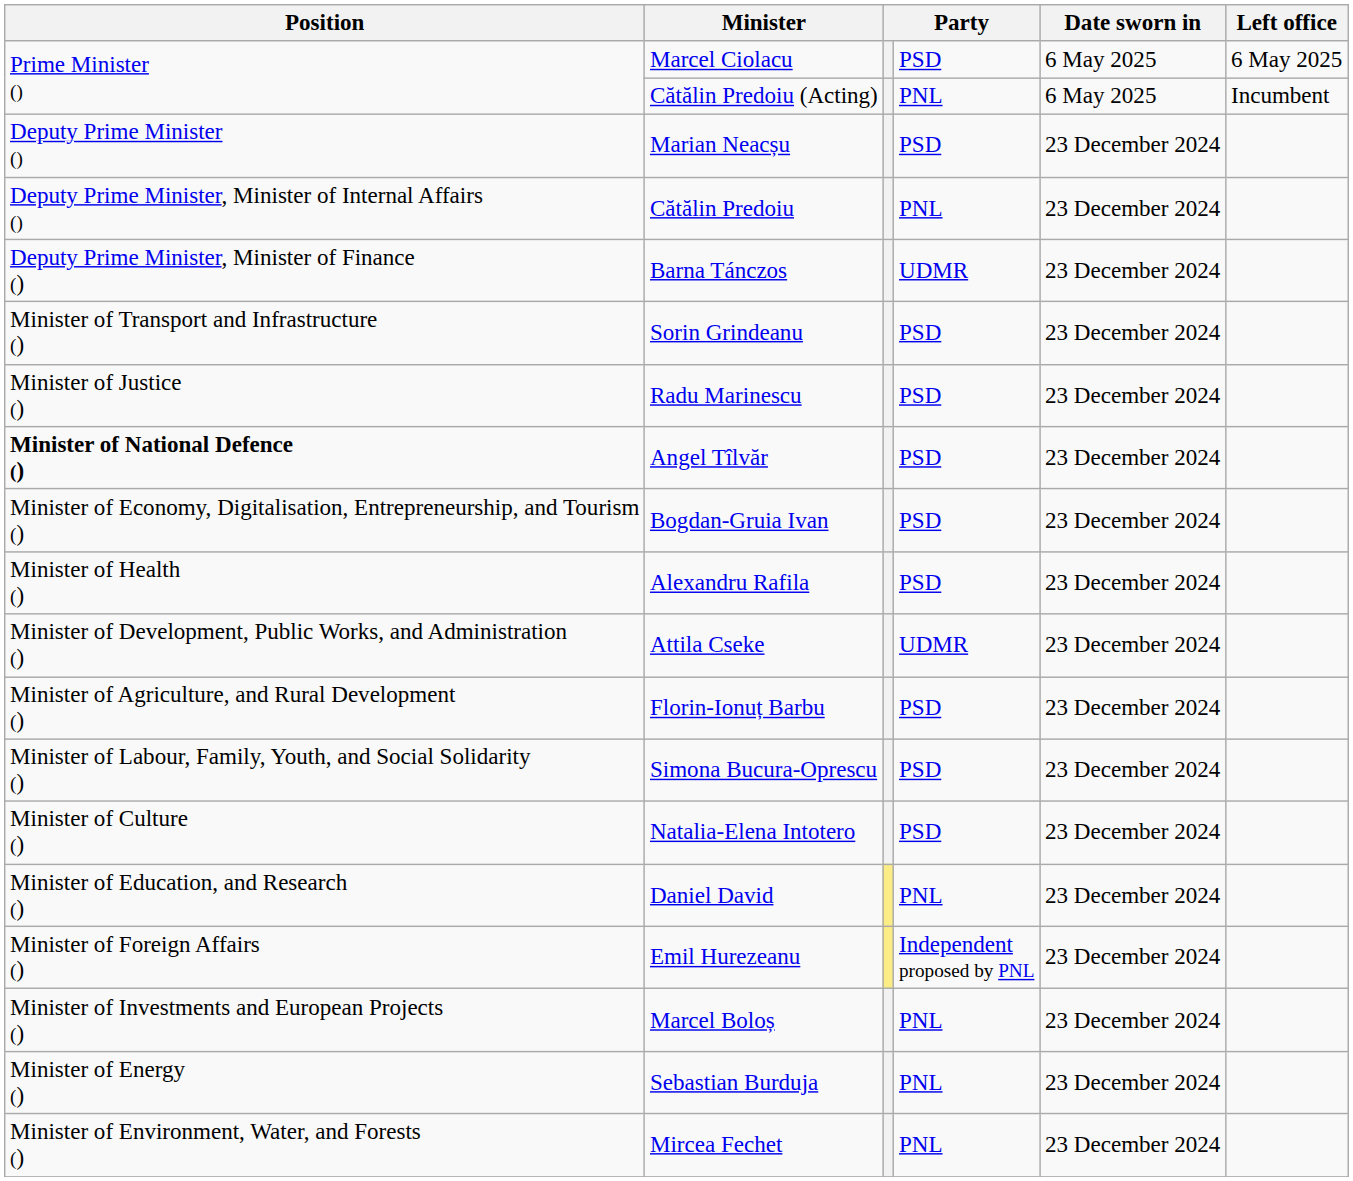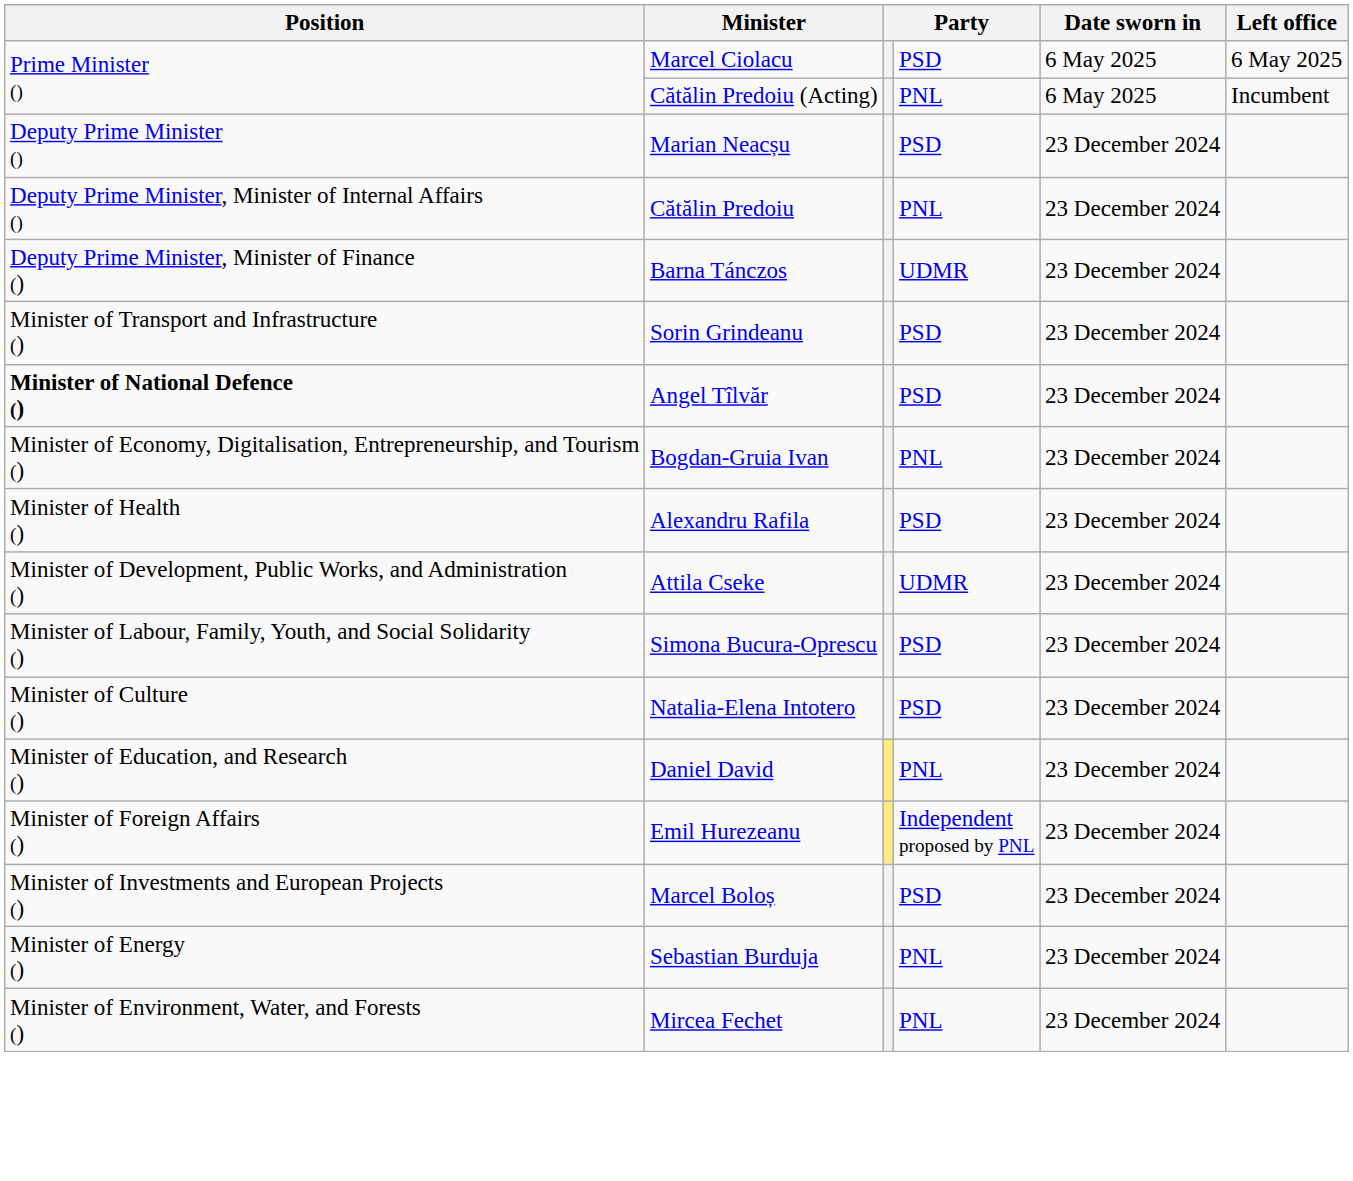- row: Minister of Justice () | Radu Marinescu | PSD | 23 December 2024
Bogdan-Gruia Ivan | column 4: PSD -> PNL
- row: Minister of Agriculture, and Rural Development () | Florin-Ionuț Barbu | PSD | 23 December 2024
Marcel Boloș | column 4: PNL -> PSD
